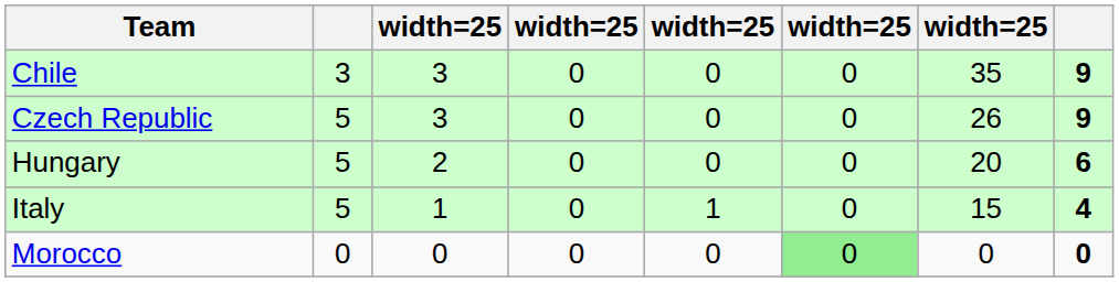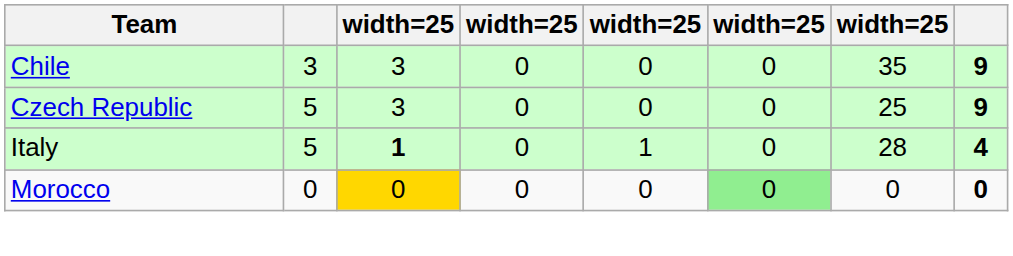Czech Republic | column 7: 26 -> 25
- row: Hungary | 5 | 2 | 0 | 0 | 0 | 20 | 6
Italy | column 3: normal -> bold
Italy | column 7: 15 -> 28
Morocco | column 3: no background -> gold background
